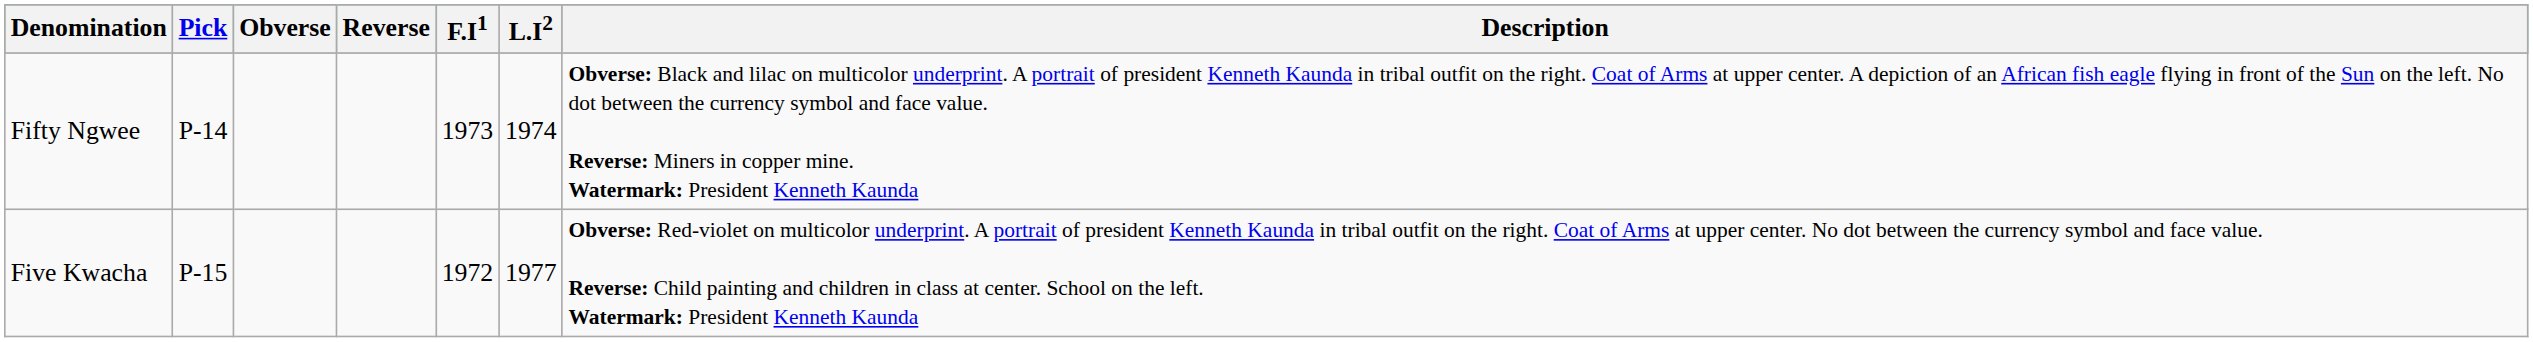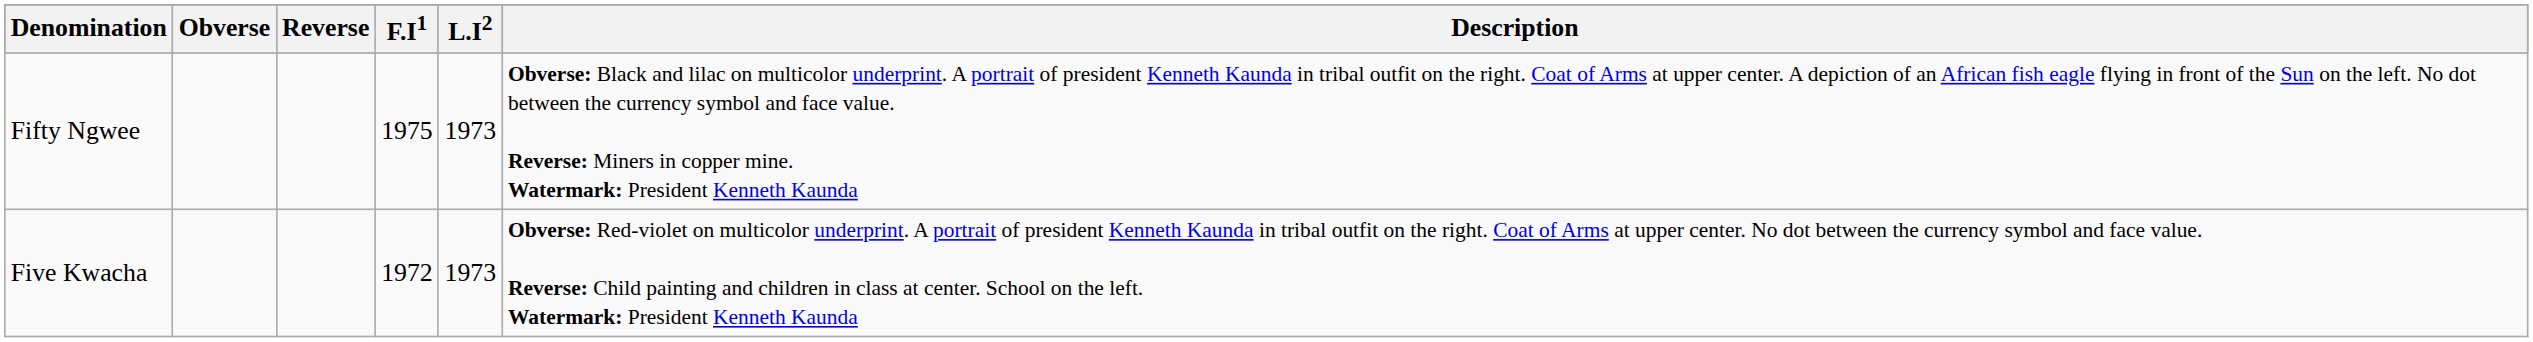- column: Pick | P-14 | P-15
Fifty Ngwee | F.I1: 1973 -> 1975
Fifty Ngwee | L.I2: 1974 -> 1973
Five Kwacha | L.I2: 1977 -> 1973
